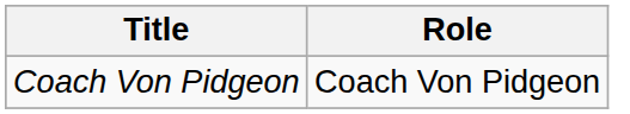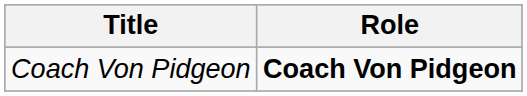row 2 | Role: normal -> bold
